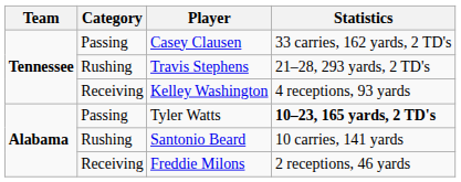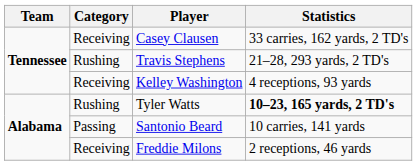Casey Clausen | Category: Passing -> Receiving
Tyler Watts | Category: Passing -> Rushing
Santonio Beard | Category: Rushing -> Passing
